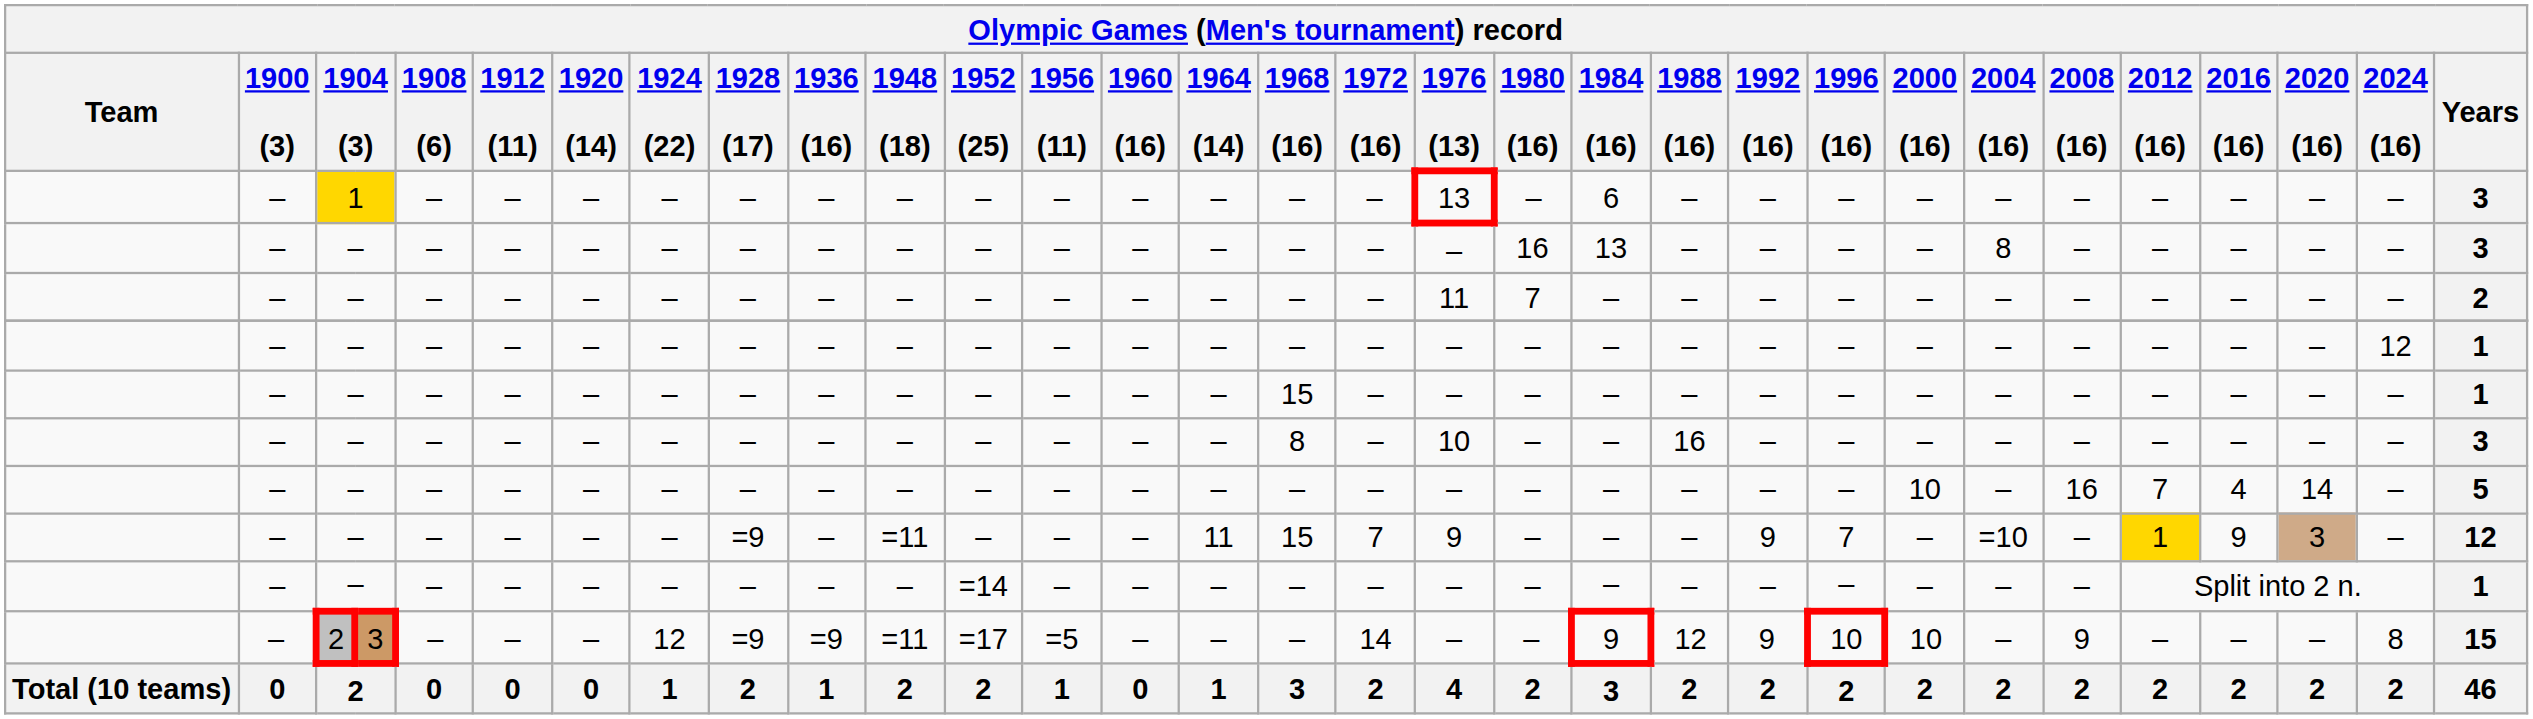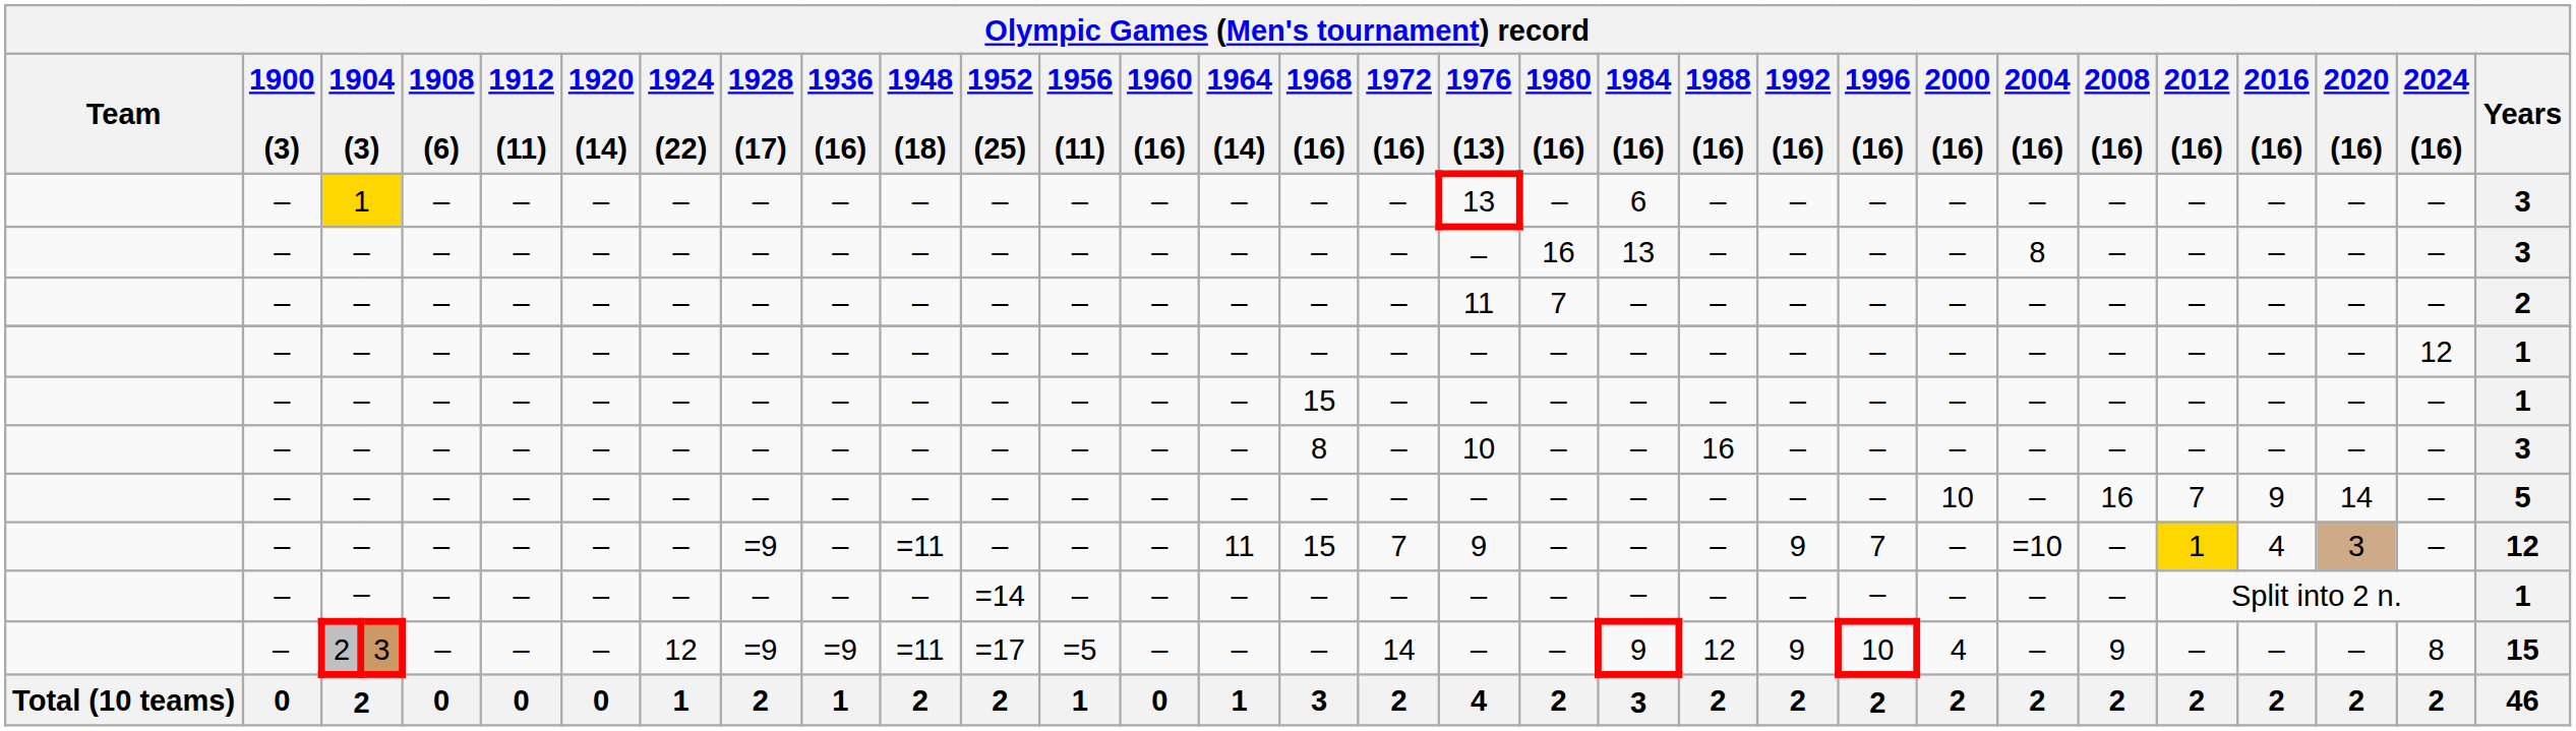row 9 | 2016 (16): 4 -> 9
row 10 | 2016 (16): 9 -> 4
row 12 | 2000 (16): 10 -> 4
